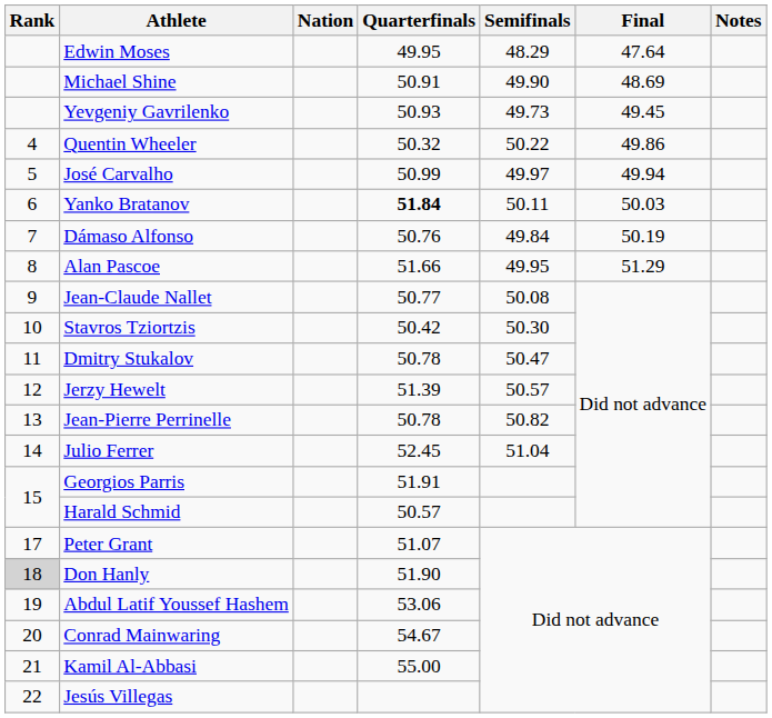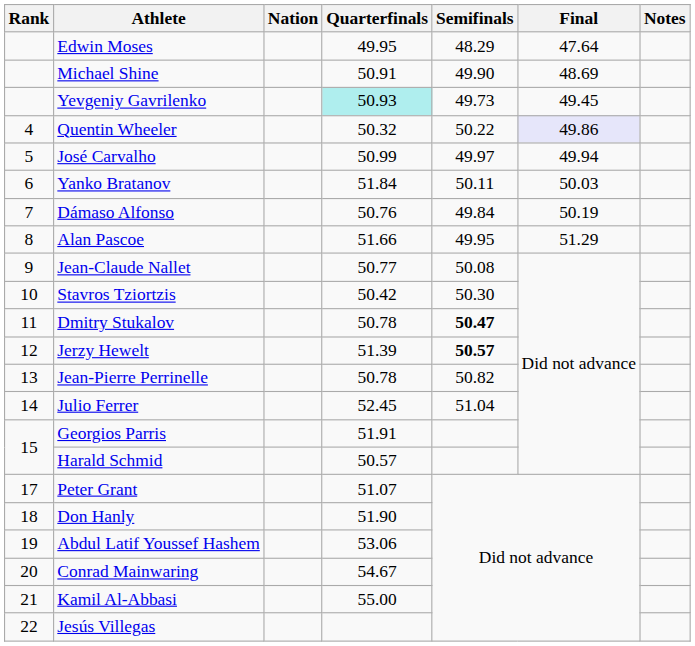Yevgeniy Gavrilenko | Quarterfinals: no background -> paleturquoise background
Quentin Wheeler | Final: no background -> lavender background
Yanko Bratanov | Quarterfinals: bold -> normal
Dmitry Stukalov | Semifinals: normal -> bold
Jerzy Hewelt | Semifinals: normal -> bold
Don Hanly | Rank: lightgrey background -> no background
